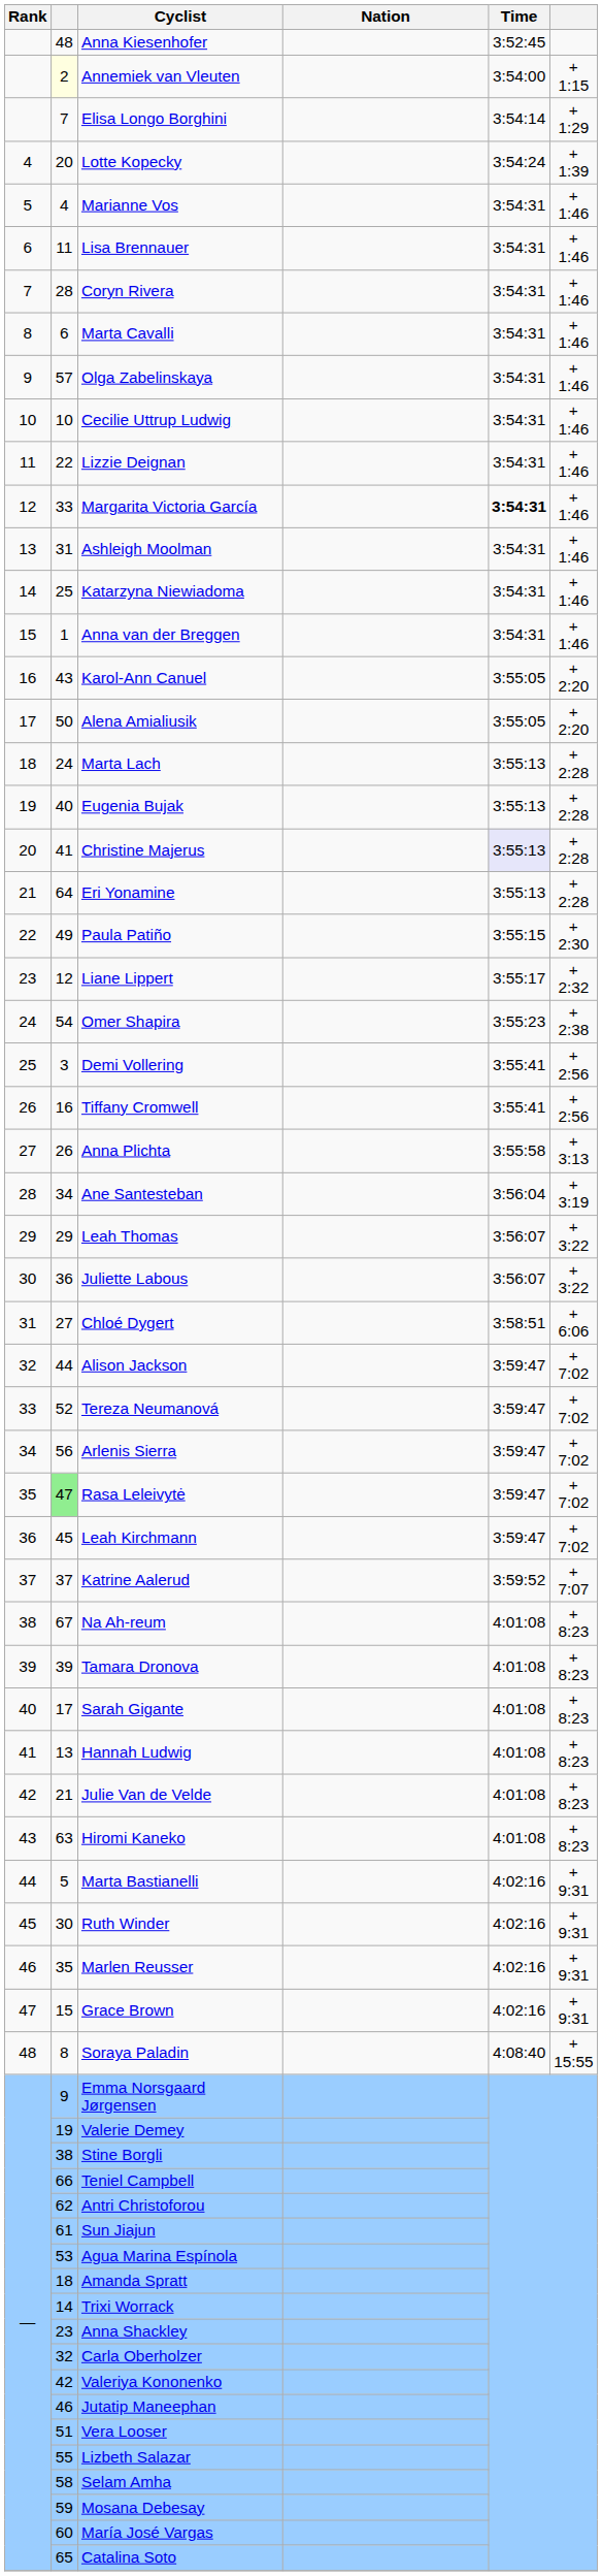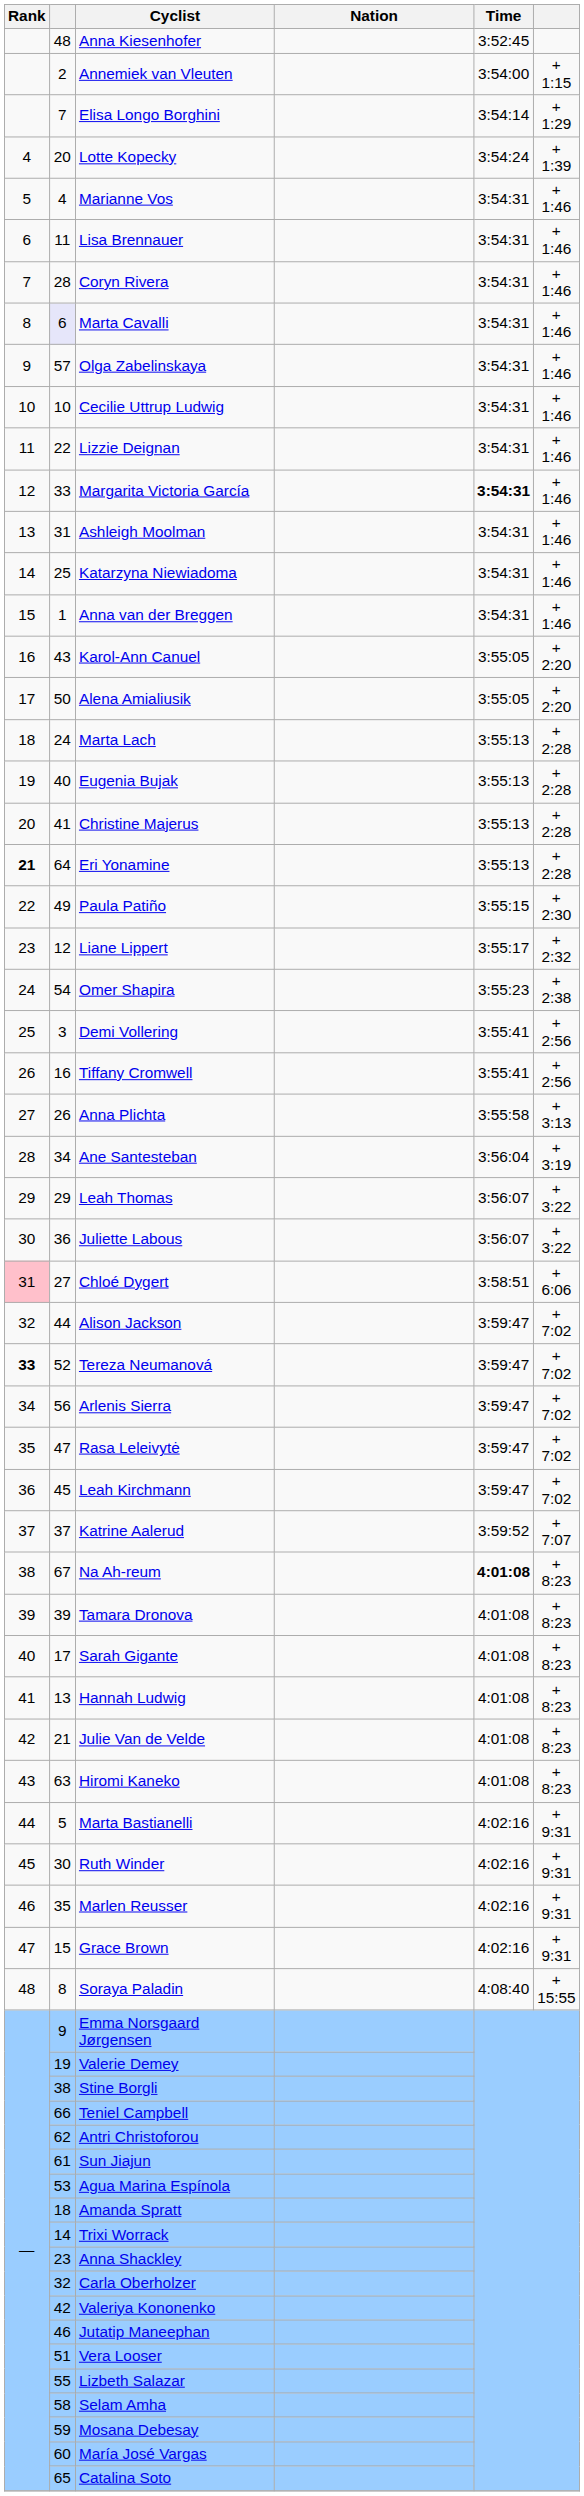Annemiek van Vleuten | column 2: lightyellow background -> no background
Marta Cavalli | column 2: no background -> lavender background
Christine Majerus | Time: lavender background -> no background
Eri Yonamine | Rank: normal -> bold
Chloé Dygert | Rank: no background -> pink background
Tereza Neumanová | Rank: normal -> bold
Rasa Leleivytė | column 2: lightgreen background -> no background
Na Ah-reum | Time: normal -> bold
